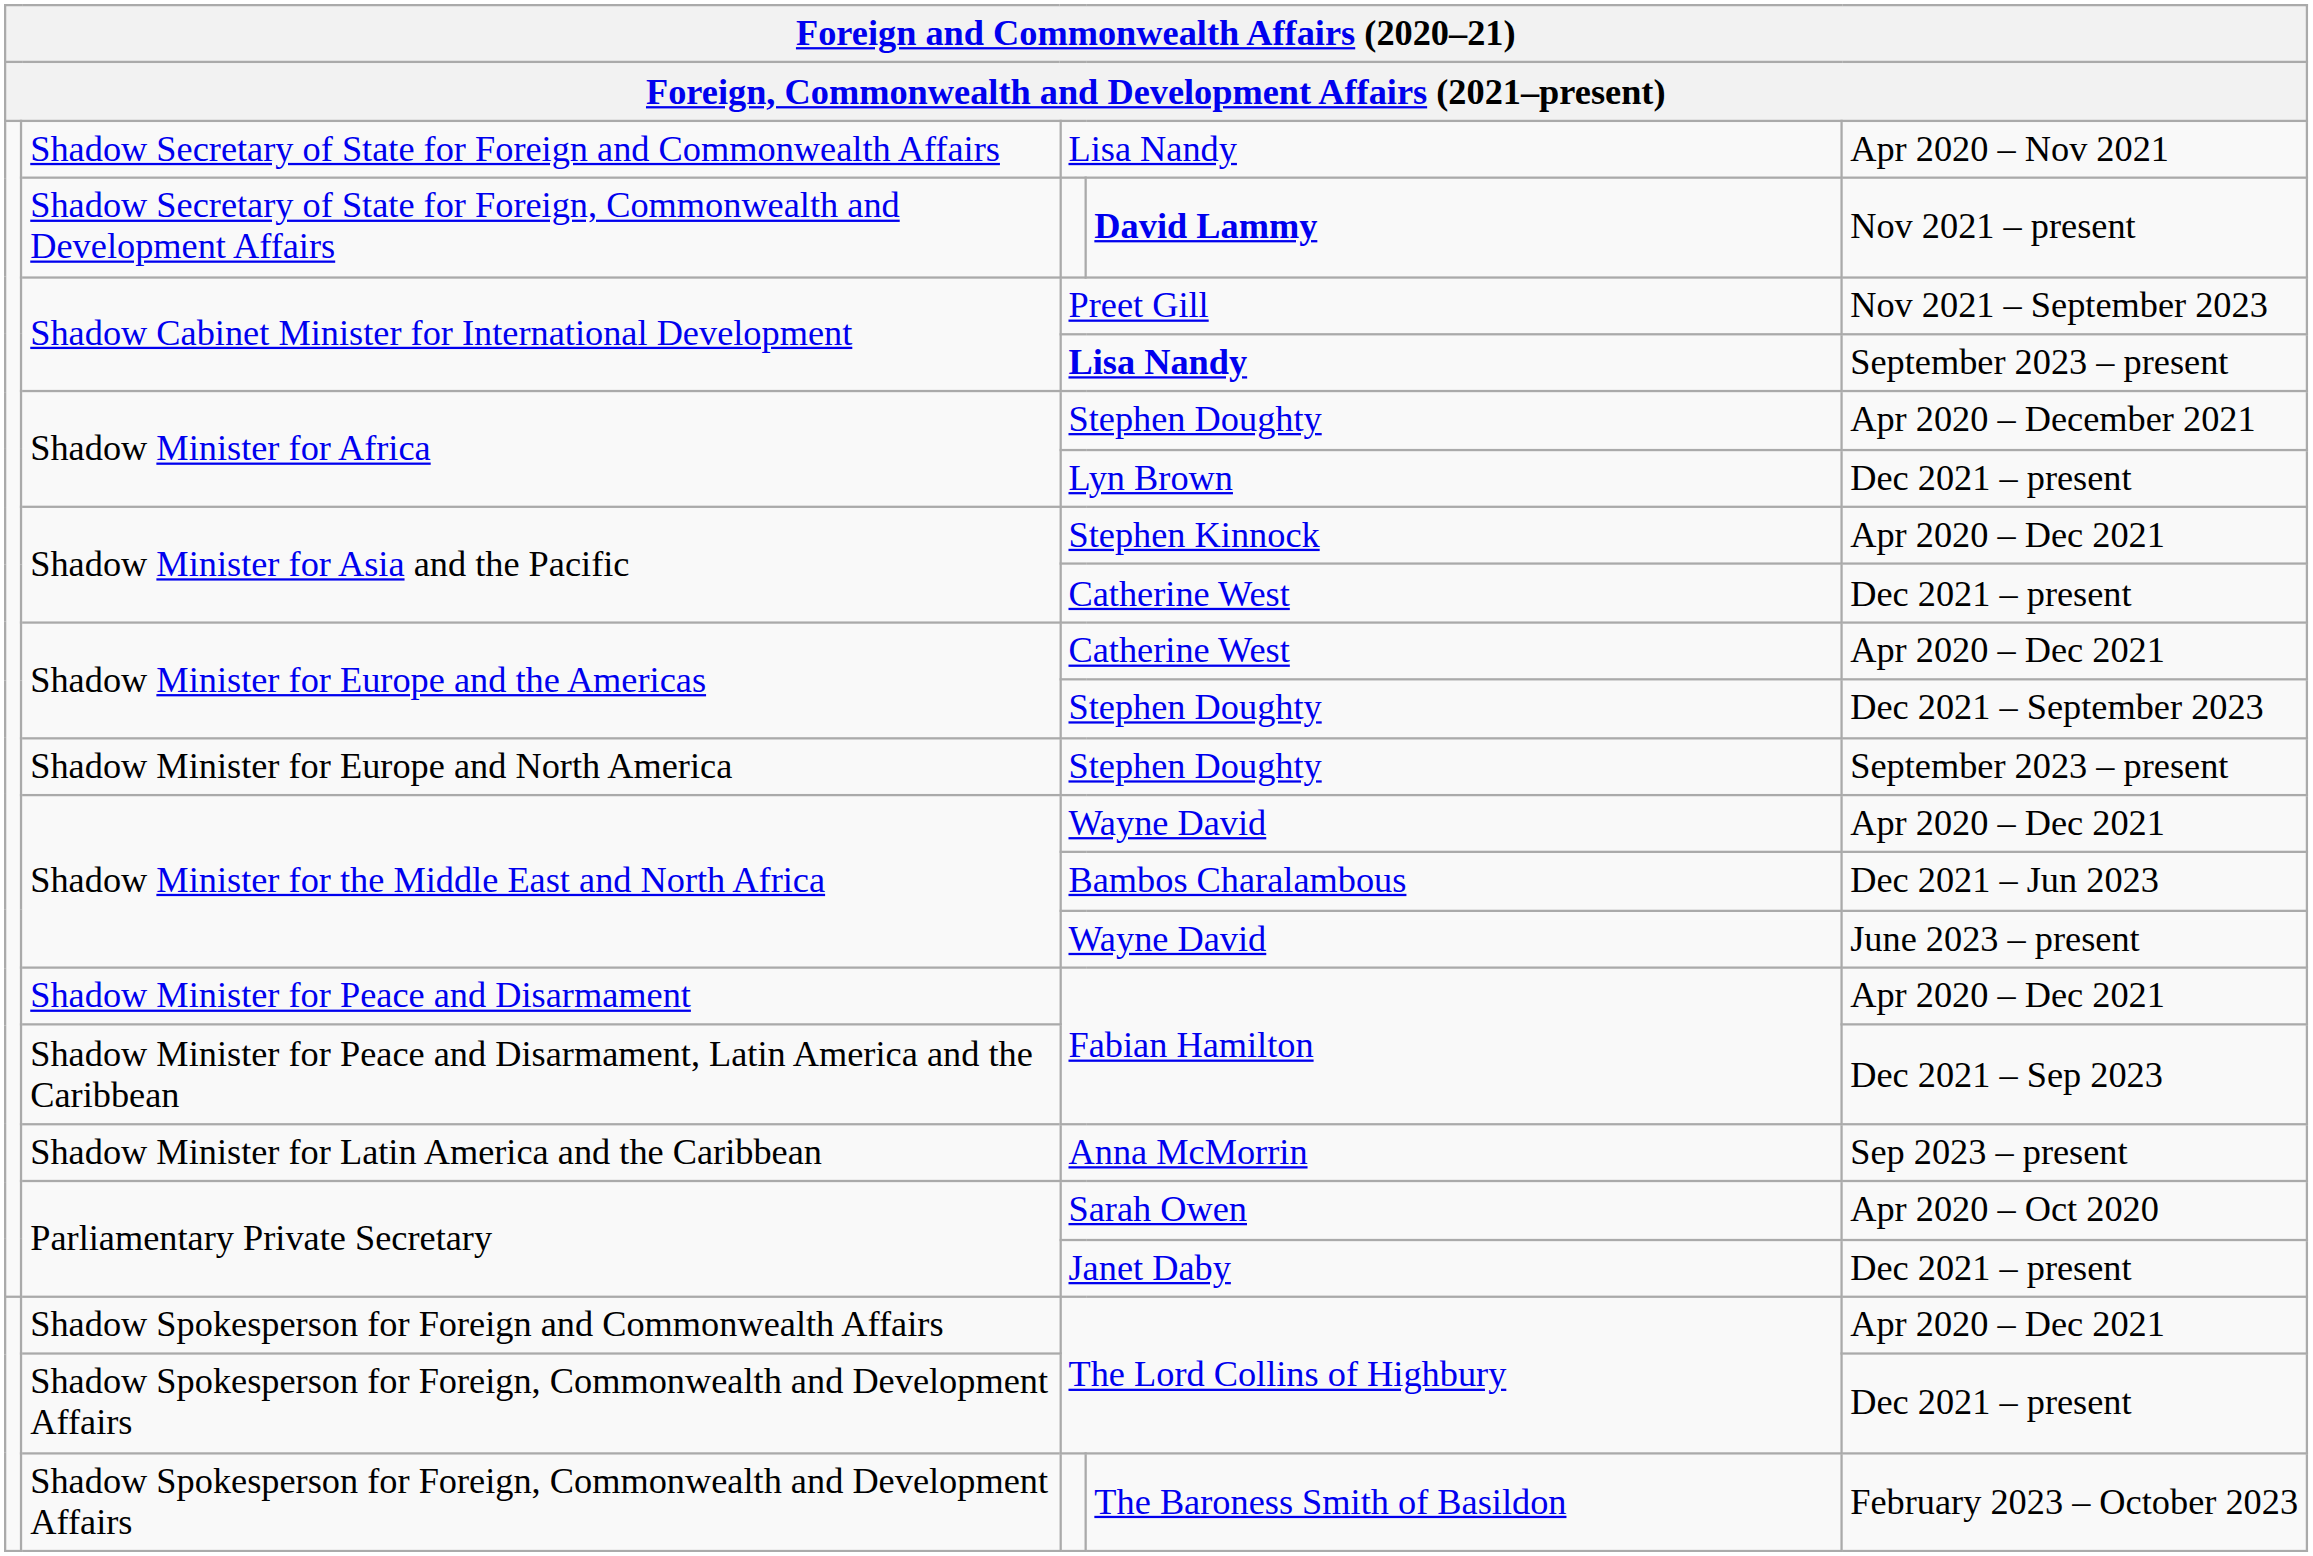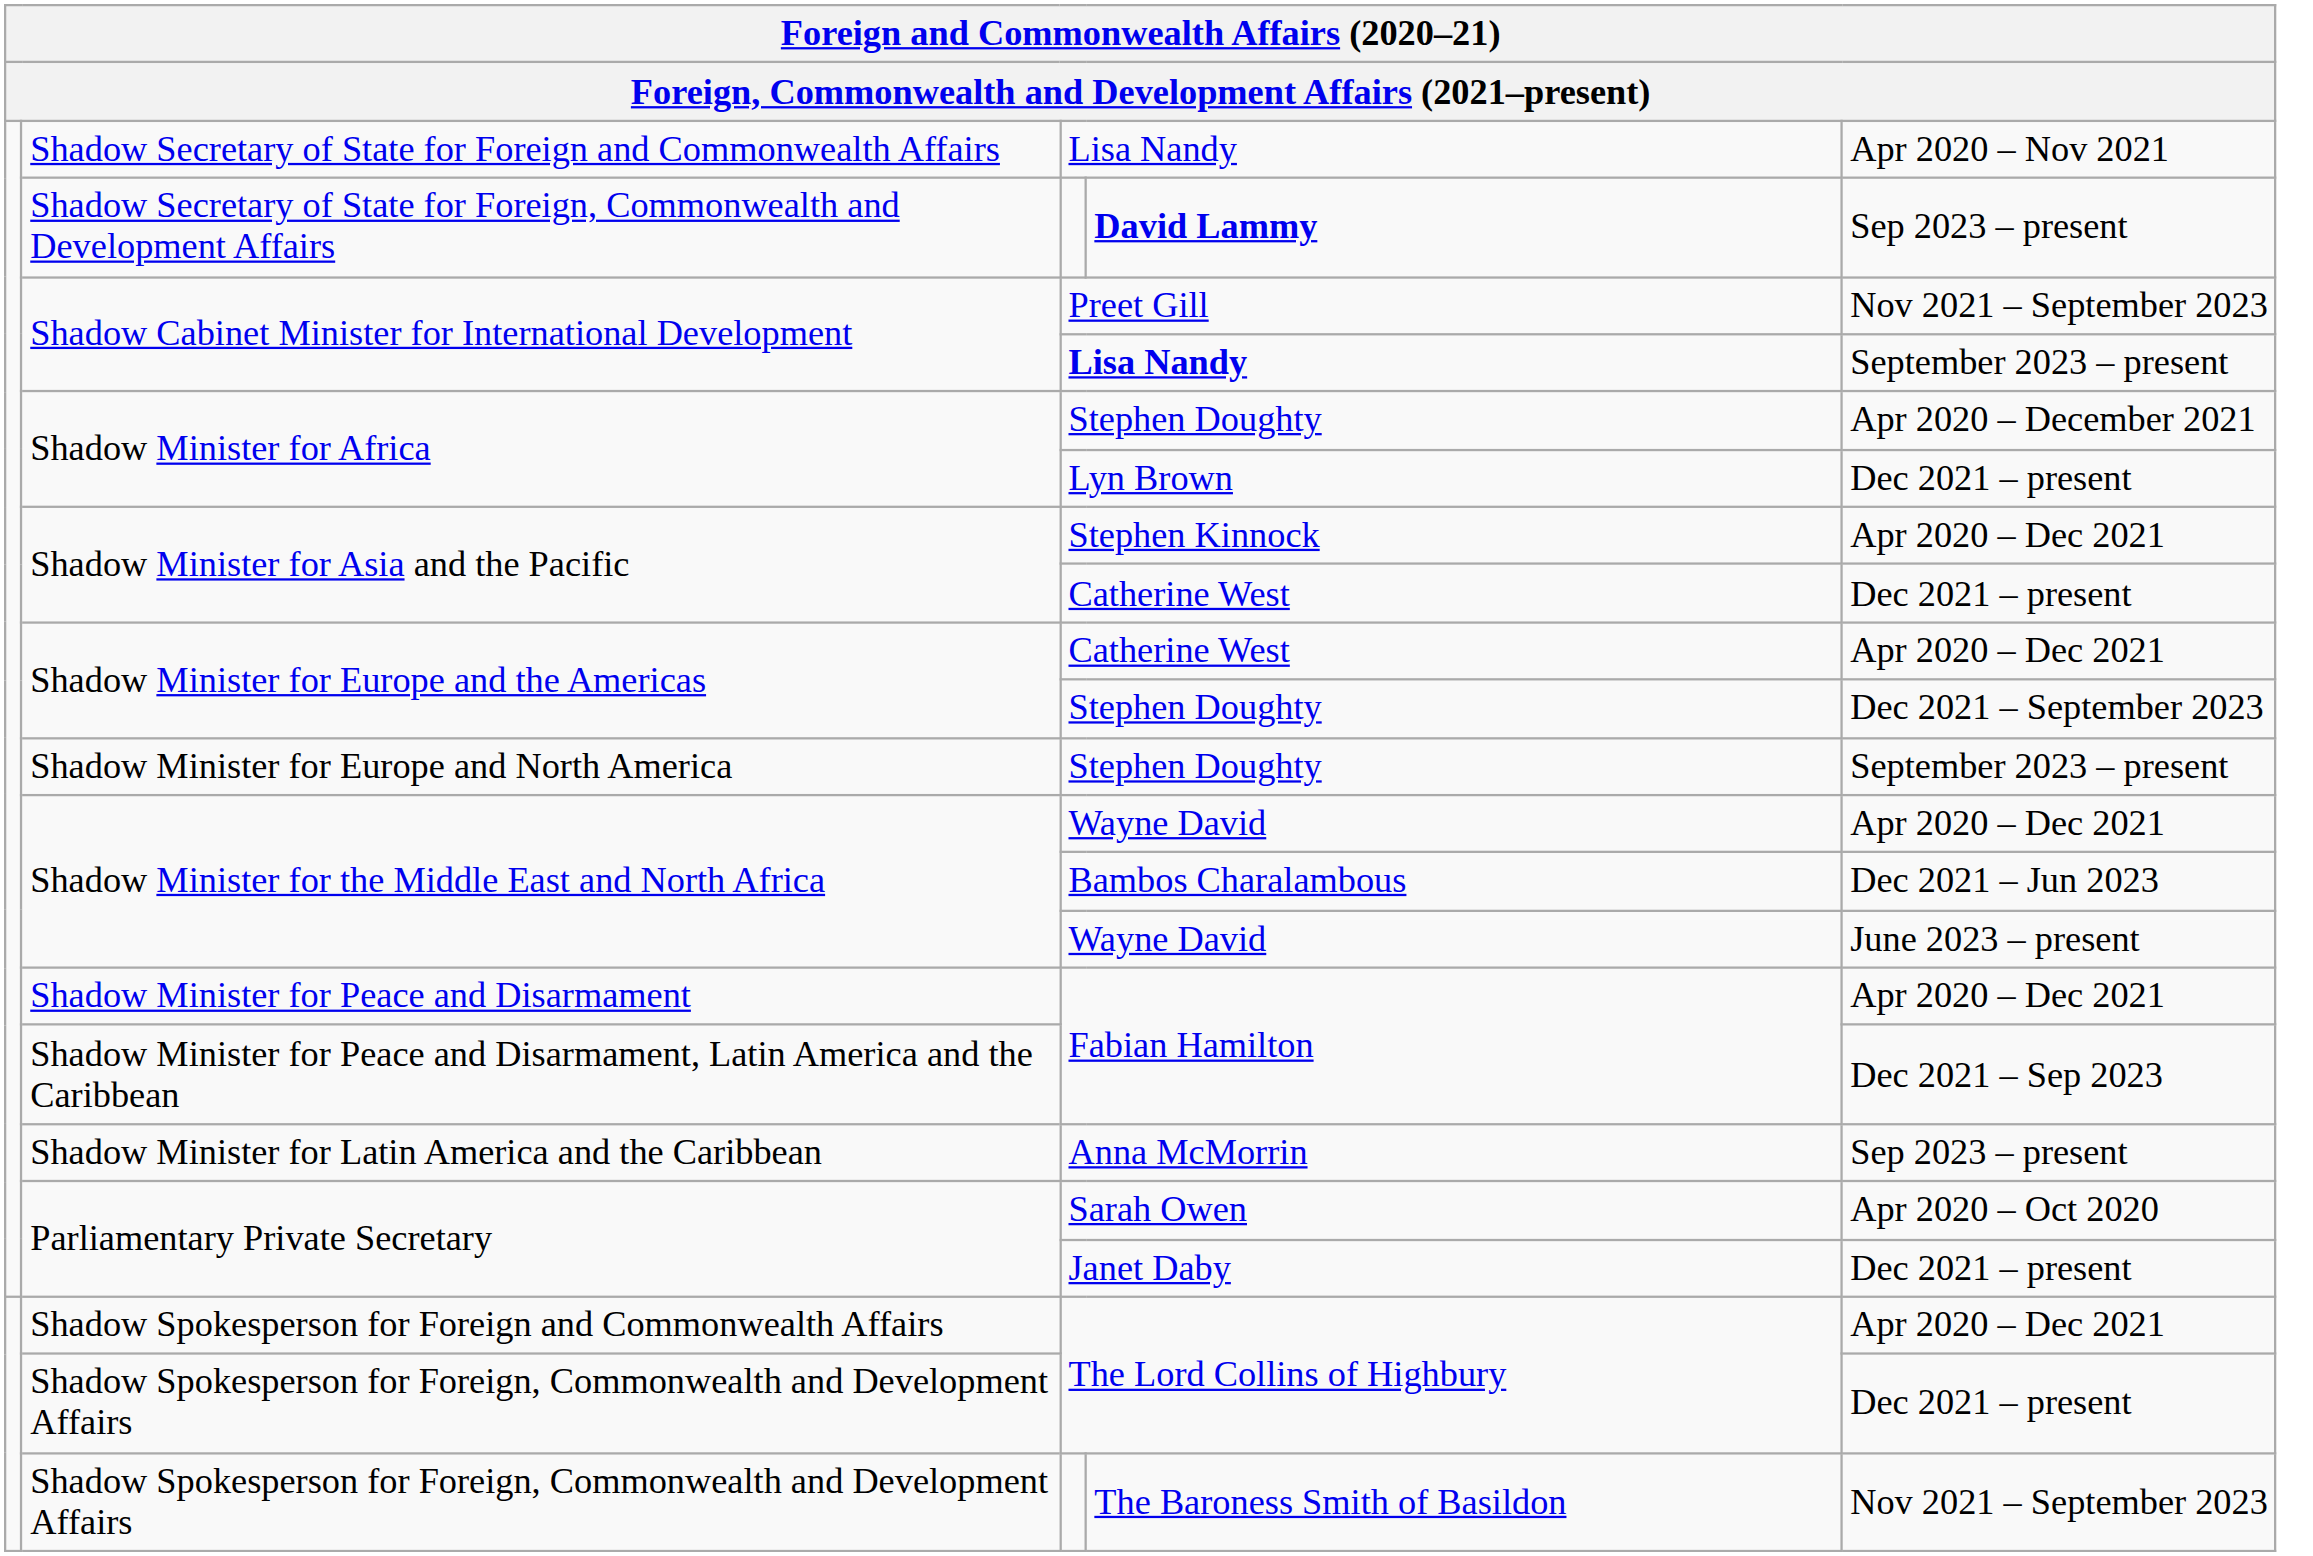David Lammy | column 5: Nov 2021 – present -> Sep 2023 – present
The Baroness Smith of Basildon | column 5: February 2023 – October 2023 -> Nov 2021 – September 2023
